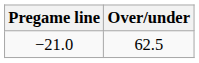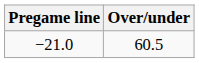−21.0 | Over/under: 62.5 -> 60.5
